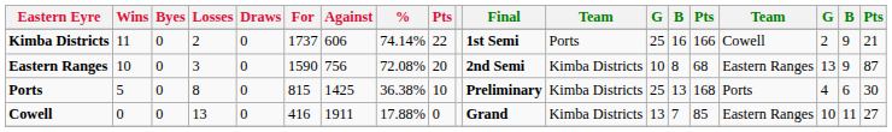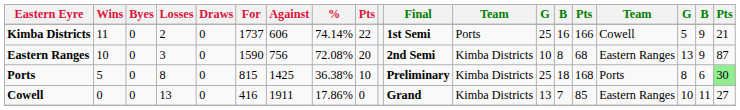row 2 | column 17: 2 -> 5
row 4 | column 14: 13 -> 18
row 4 | column 17: 4 -> 8
row 4 | column 19: no background -> lightgreen background
row 5 | %: 17.88% -> 17.86%
